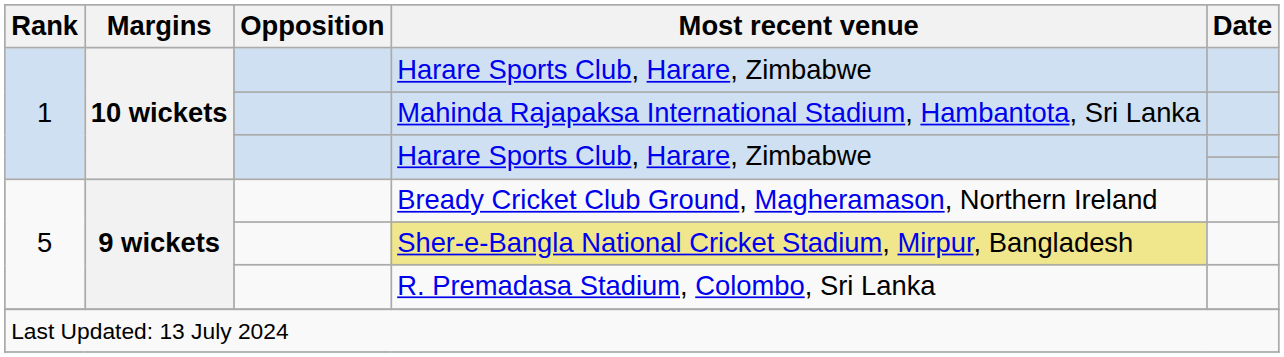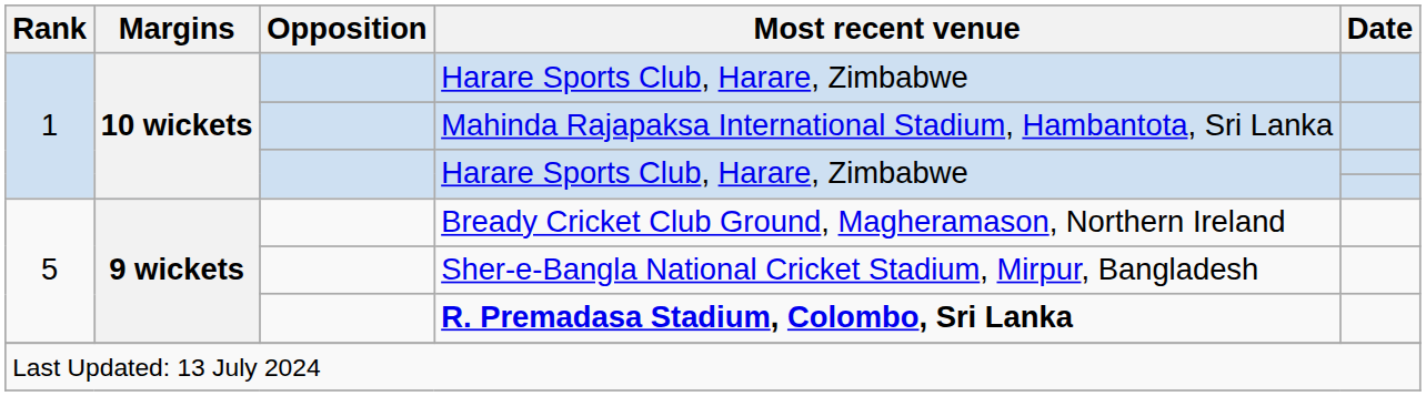Sher-e-Bangla National Cricket Stadium, Mirpur, Bangladesh | Most recent venue: khaki background -> no background
R. Premadasa Stadium, Colombo, Sri Lanka | Most recent venue: normal -> bold
